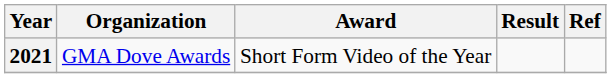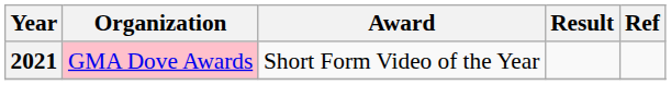2021 | Organization: no background -> pink background
